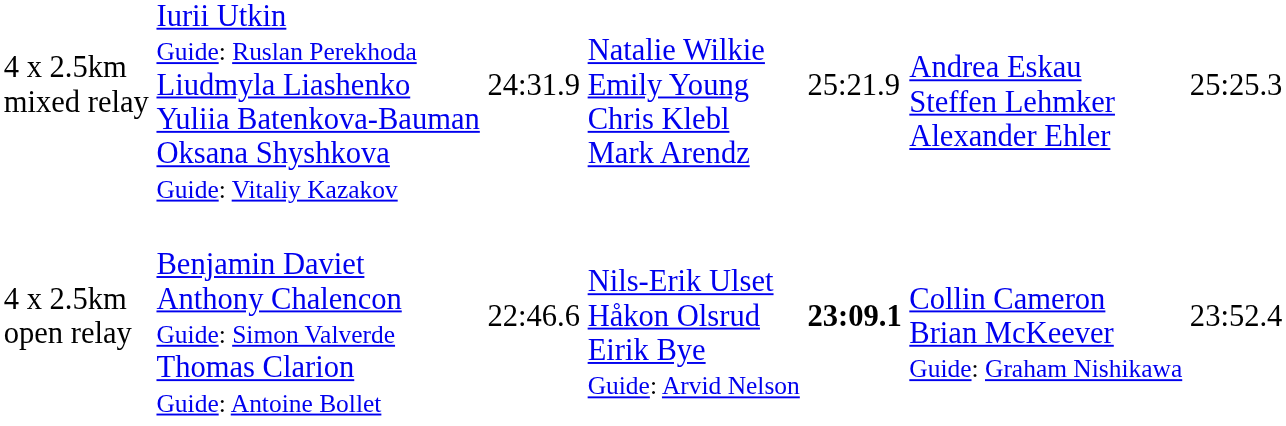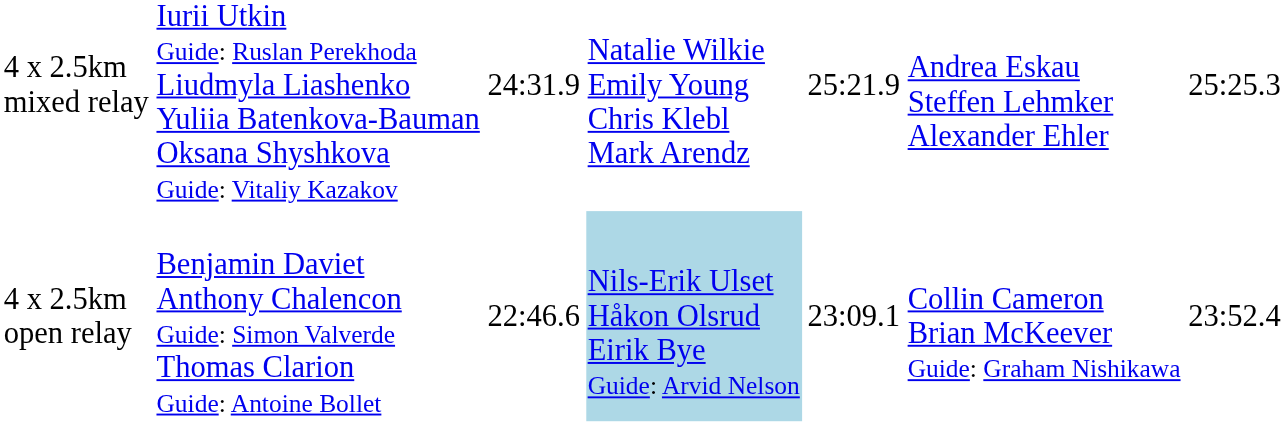4 x 2.5km open relay | column 4: no background -> lightblue background
4 x 2.5km open relay | column 5: bold -> normal
